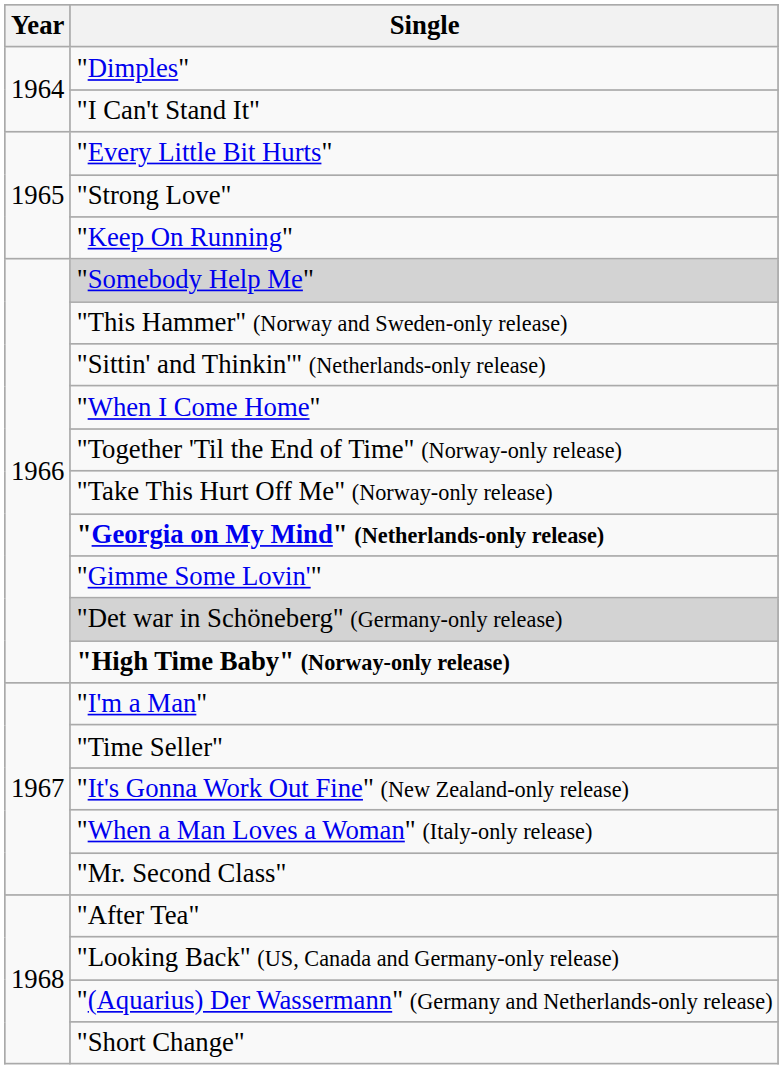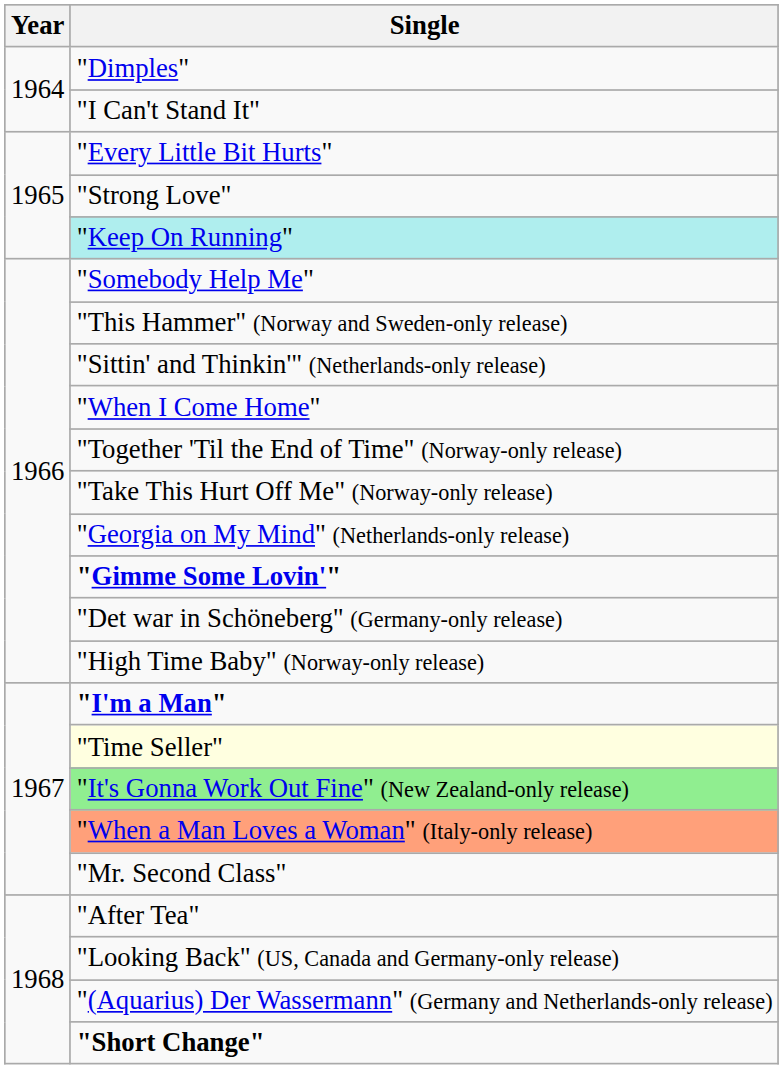"Keep On Running" | Single: no background -> paleturquoise background
"Somebody Help Me" | Single: lightgrey background -> no background
"Georgia on My Mind" (Netherlands-only release) | Single: bold -> normal
"Gimme Some Lovin'" | Single: normal -> bold
"Det war in Schöneberg" (Germany-only release) | Single: lightgrey background -> no background
"High Time Baby" (Norway-only release) | Single: bold -> normal
"I'm a Man" | Single: normal -> bold
"Time Seller" | Single: no background -> lightyellow background
"It's Gonna Work Out Fine" (New Zealand-only release) | Single: no background -> lightgreen background
"When a Man Loves a Woman" (Italy-only release) | Single: no background -> lightsalmon background
"Short Change" | Single: normal -> bold
